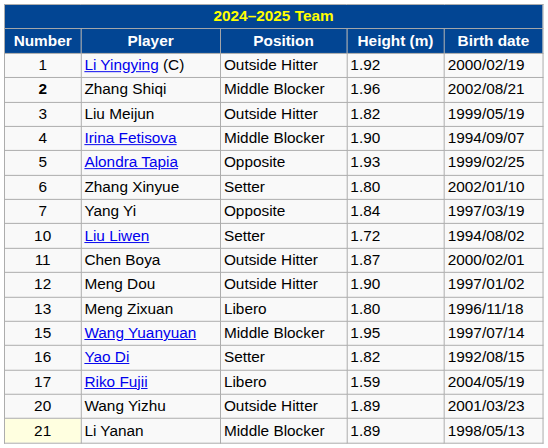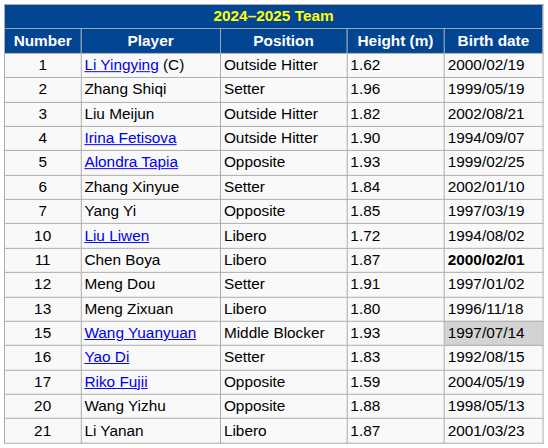Li Yingying (C) | Height (m): 1.92 -> 1.62
Zhang Shiqi | Number: bold -> normal
Zhang Shiqi | Position: Middle Blocker -> Setter
Zhang Shiqi | Birth date: 2002/08/21 -> 1999/05/19
Liu Meijun | Birth date: 1999/05/19 -> 2002/08/21
Irina Fetisova | Position: Middle Blocker -> Outside Hitter
Zhang Xinyue | Height (m): 1.80 -> 1.84
Yang Yi | Height (m): 1.84 -> 1.85
Liu Liwen | Position: Setter -> Libero
Chen Boya | Position: Outside Hitter -> Libero
Chen Boya | Birth date: normal -> bold
Meng Dou | Position: Outside Hitter -> Setter
Meng Dou | Height (m): 1.90 -> 1.91
Wang Yuanyuan | Height (m): 1.95 -> 1.93
Wang Yuanyuan | Birth date: no background -> lightgrey background
Yao Di | Height (m): 1.82 -> 1.83
Riko Fujii | Position: Libero -> Opposite
Wang Yizhu | Position: Outside Hitter -> Opposite
Wang Yizhu | Height (m): 1.89 -> 1.88
Wang Yizhu | Birth date: 2001/03/23 -> 1998/05/13
Li Yanan | Number: lightyellow background -> no background
Li Yanan | Position: Middle Blocker -> Libero
Li Yanan | Height (m): 1.89 -> 1.87
Li Yanan | Birth date: 1998/05/13 -> 2001/03/23
